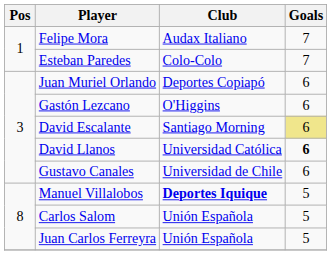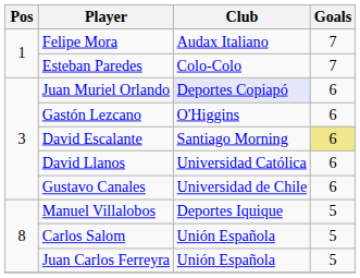Juan Muriel Orlando | Club: no background -> lavender background
David Llanos | Goals: bold -> normal
Manuel Villalobos | Club: bold -> normal
